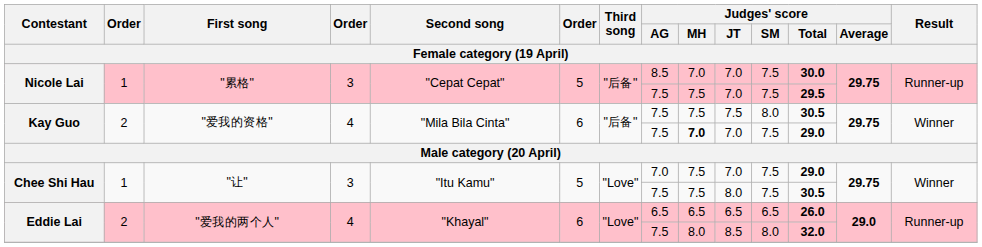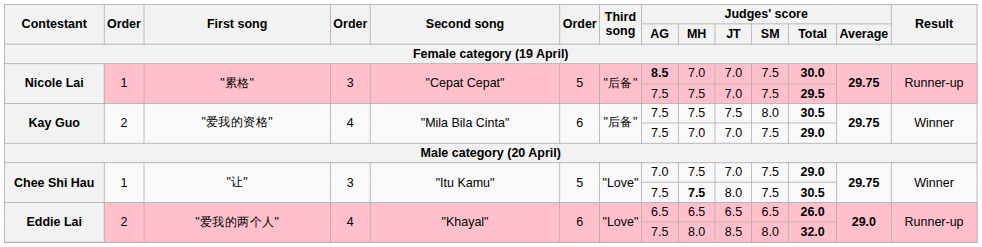row 4 | Judges' score / AG: normal -> bold
row 7 | Judges' score / MH: bold -> normal
row 10 | Judges' score / MH: normal -> bold
